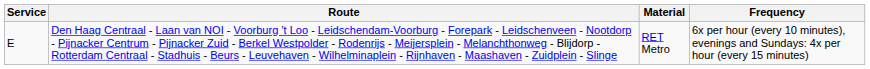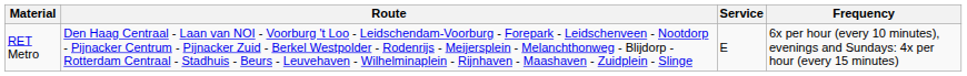columns swapped: Service <-> Material
